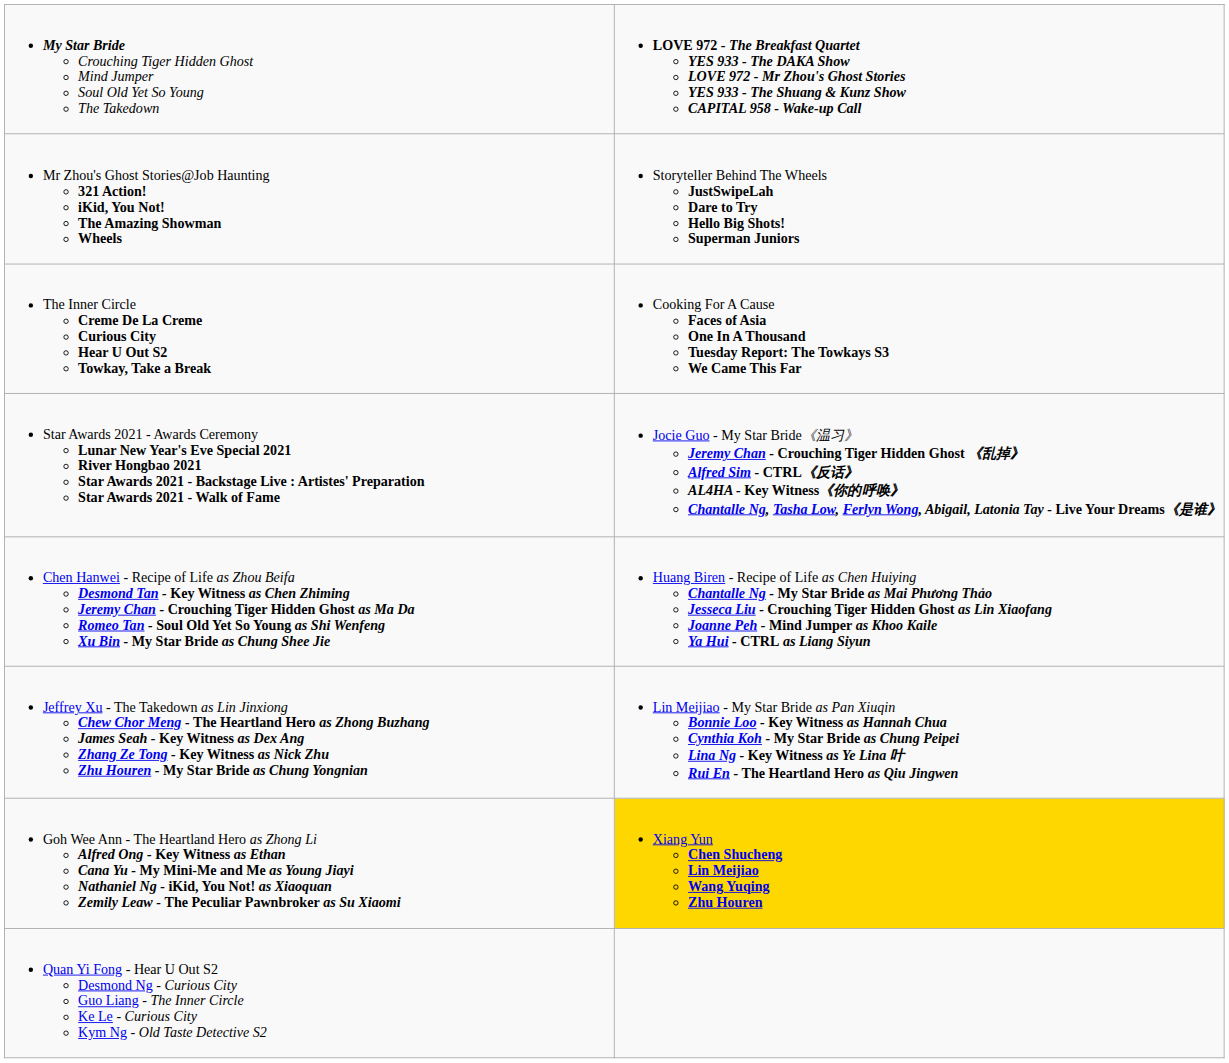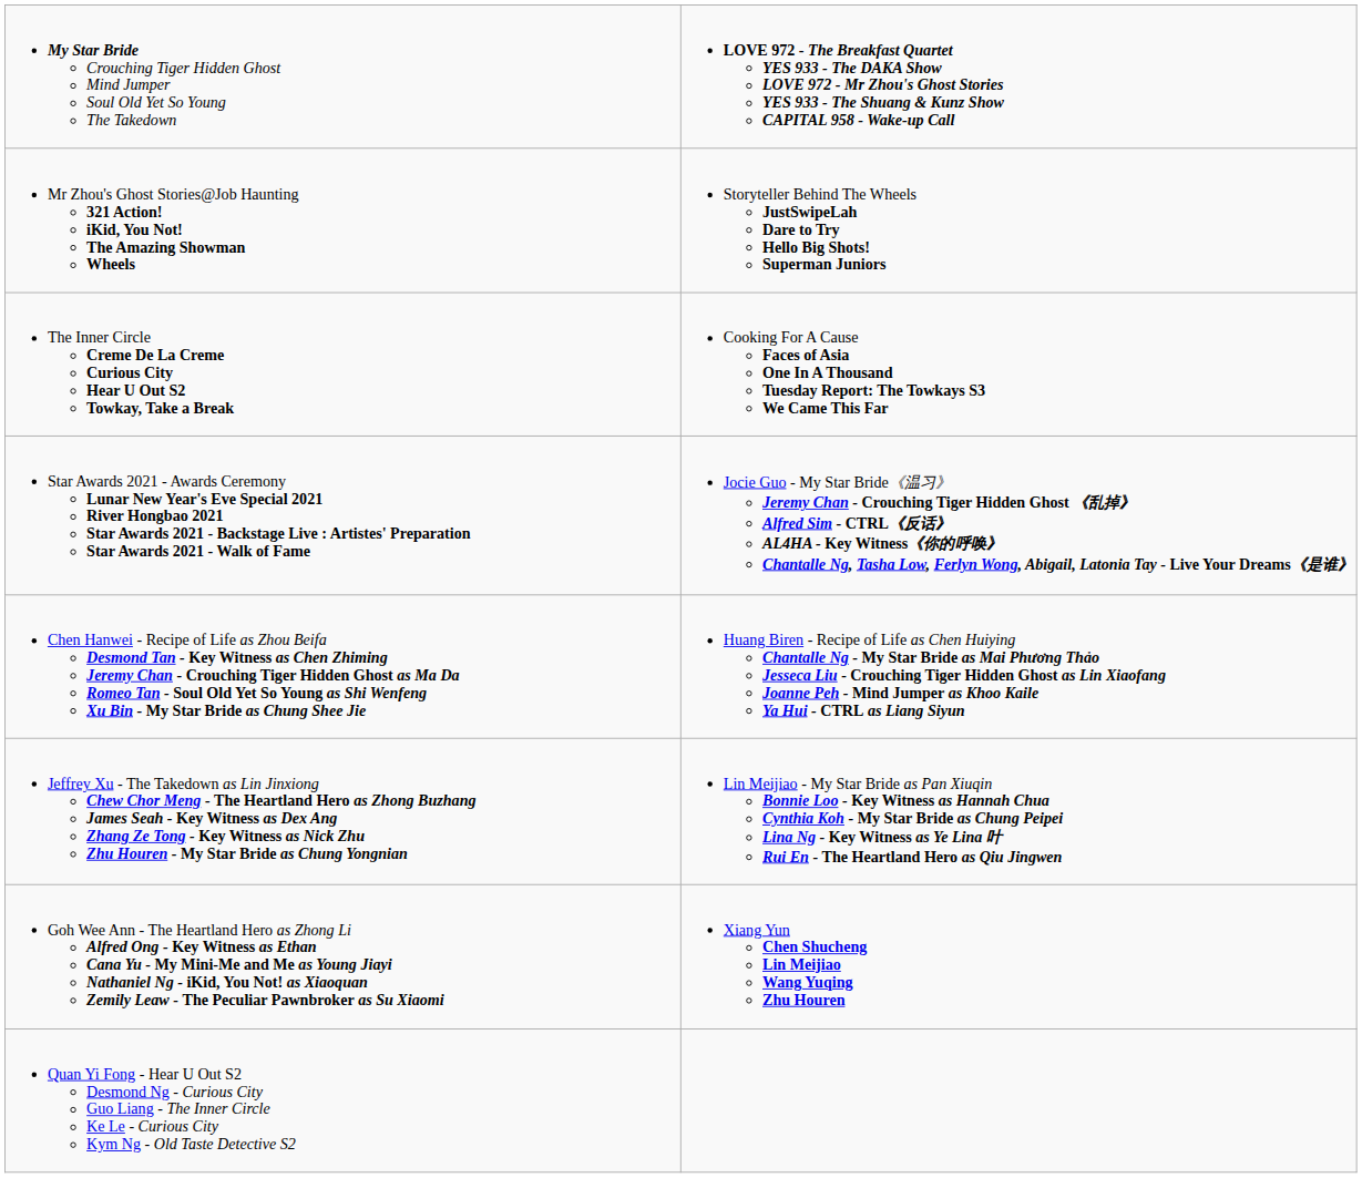row 7 | column 2: gold background -> no background
